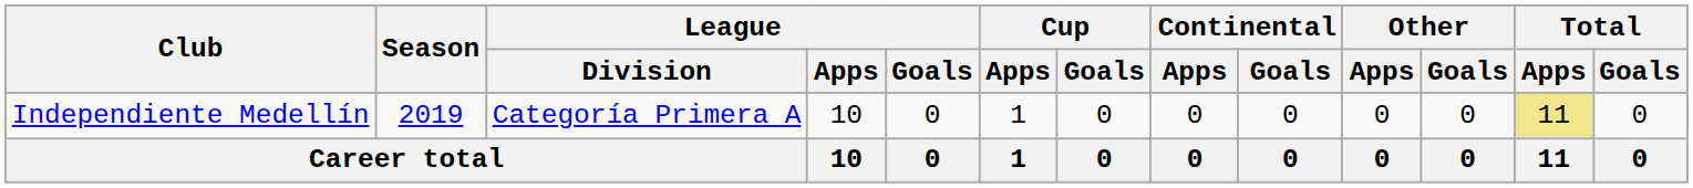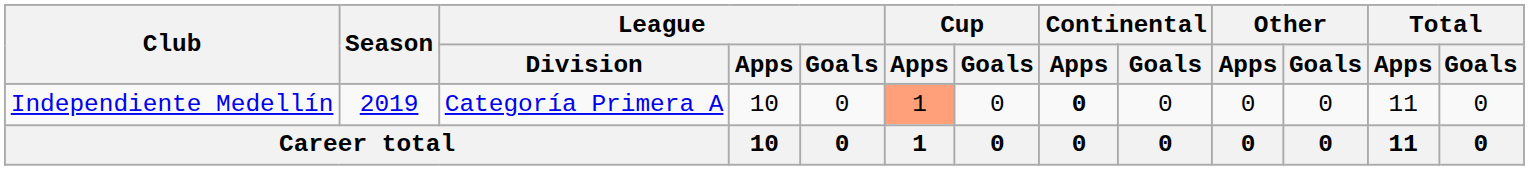Independiente Medellín | Cup / Apps: no background -> lightsalmon background
Independiente Medellín | Continental / Apps: normal -> bold
Independiente Medellín | Total / Apps: khaki background -> no background
